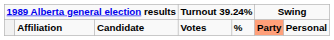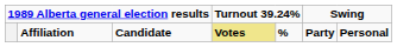Affiliation | column 4: no background -> khaki background
Affiliation | column 6: lightsalmon background -> no background
